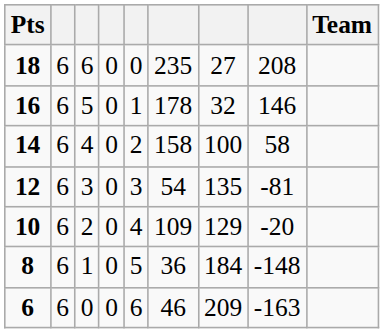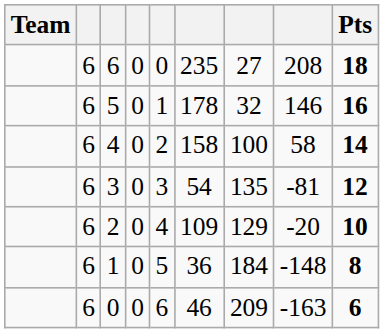columns swapped: Team <-> Pts
